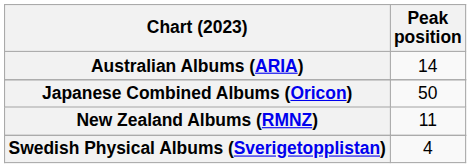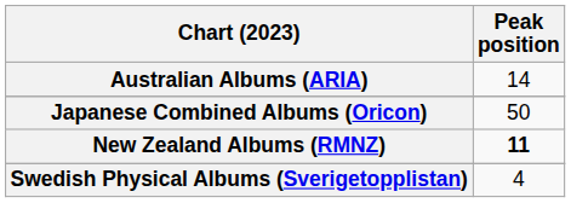New Zealand Albums (RMNZ) | Peak position: normal -> bold
